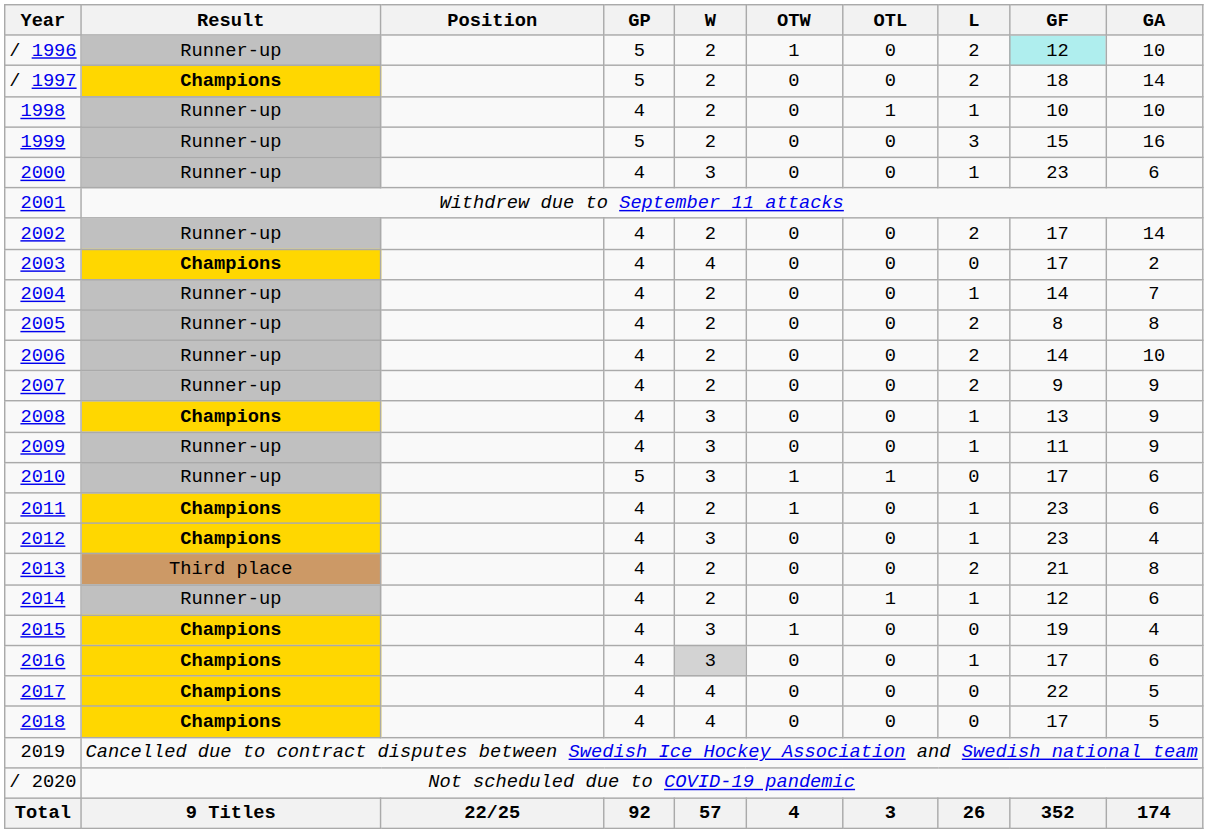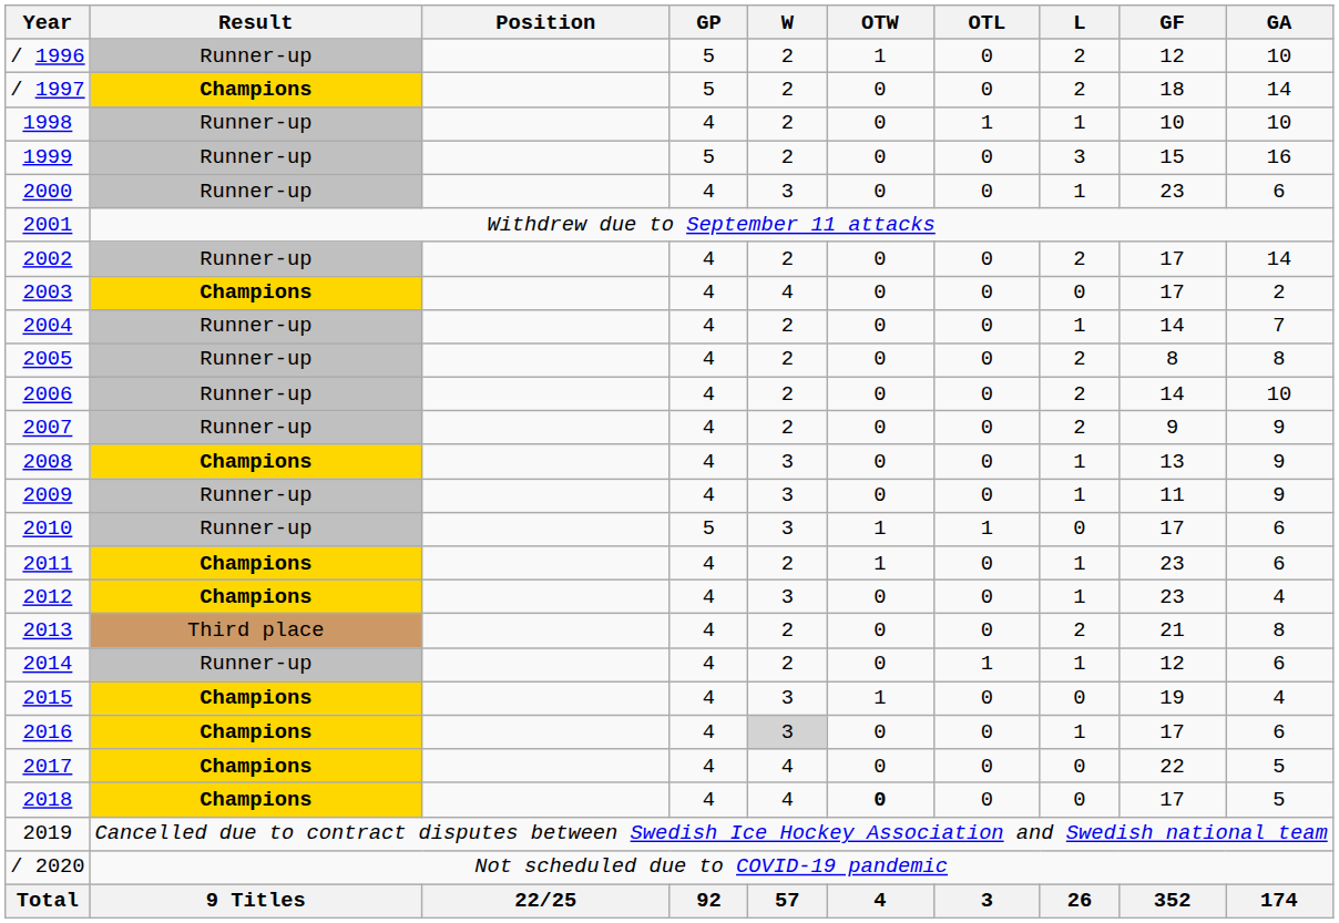/ 1996 | GF: paleturquoise background -> no background
2018 | OTW: normal -> bold
